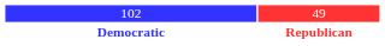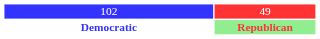Democratic | column 2: no background -> lightgreen background
